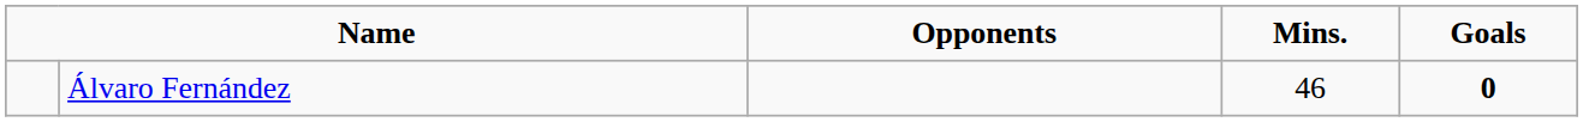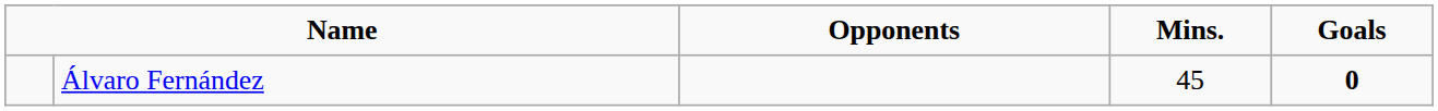Álvaro Fernández | Mins.: 46 -> 45
